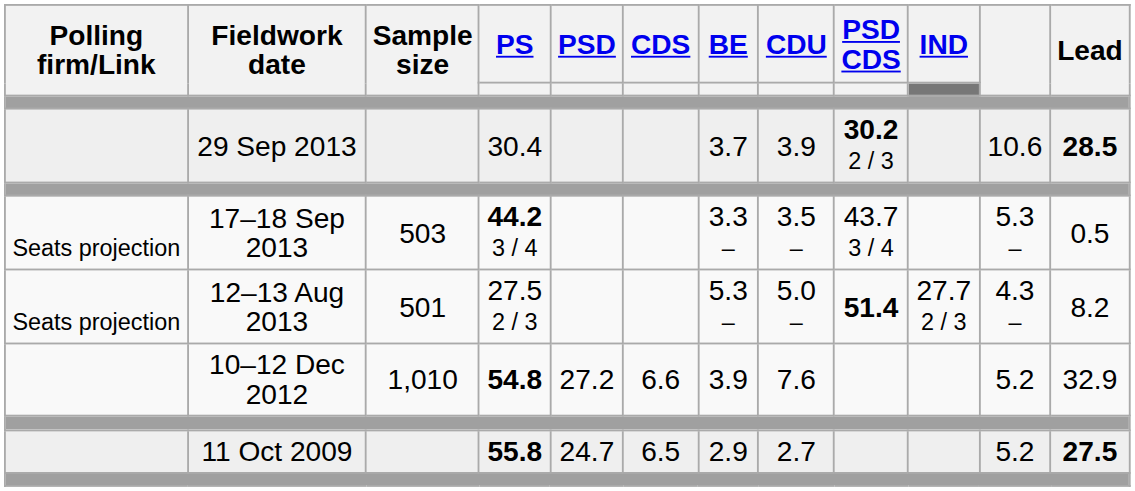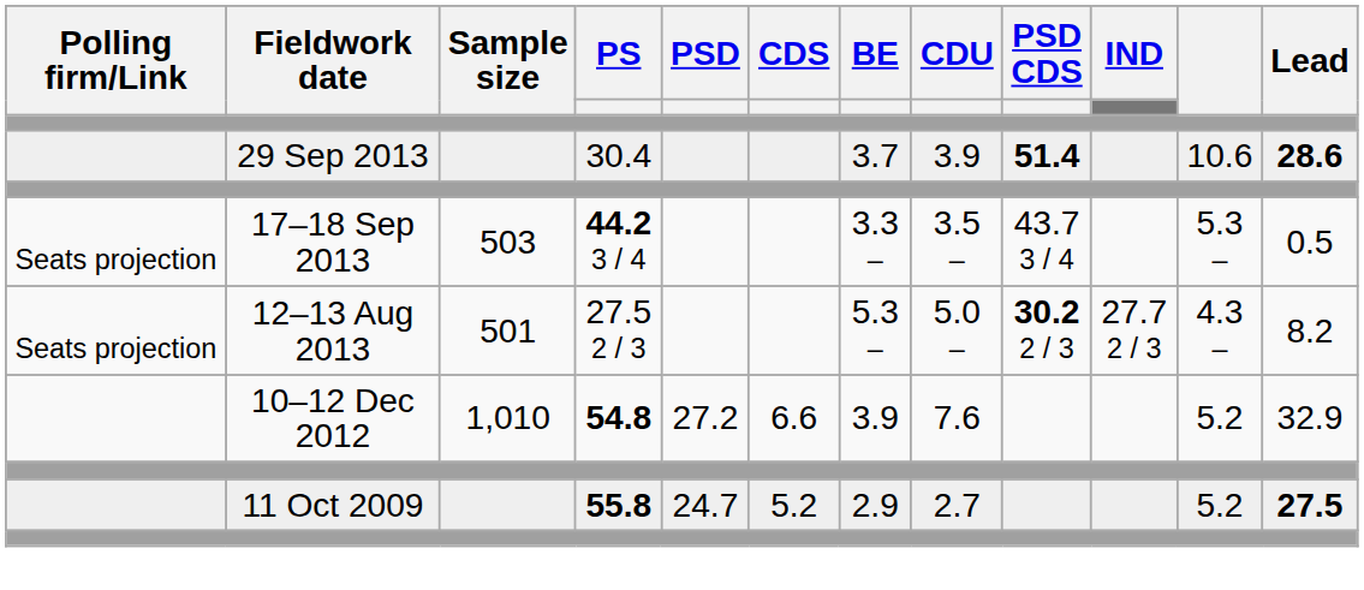29 Sep 2013 | PSD CDS: 30.2 2 / 3 -> 51.4
29 Sep 2013 | Lead: 28.5 -> 28.6
12–13 Aug 2013 | PSD CDS: 51.4 -> 30.2 2 / 3
11 Oct 2009 | CDS: 6.5 -> 5.2
